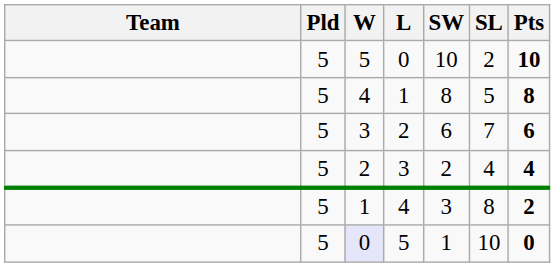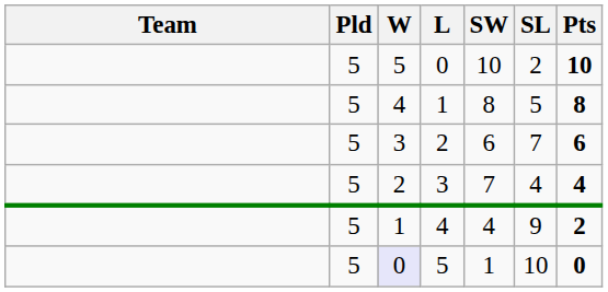row 5 | SW: 2 -> 7
row 6 | SW: 3 -> 4
row 6 | SL: 8 -> 9
